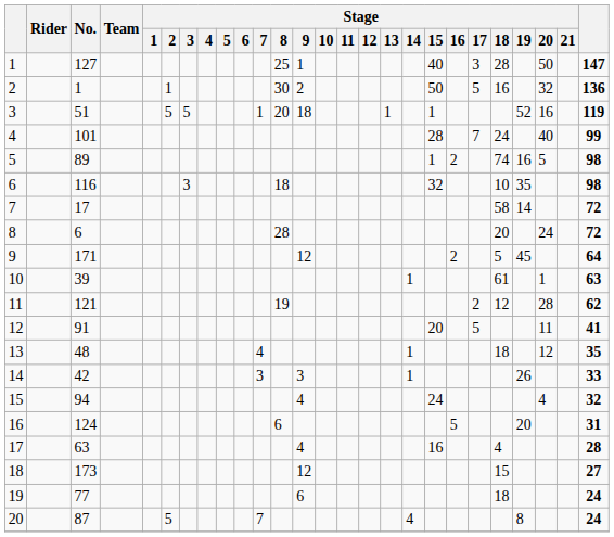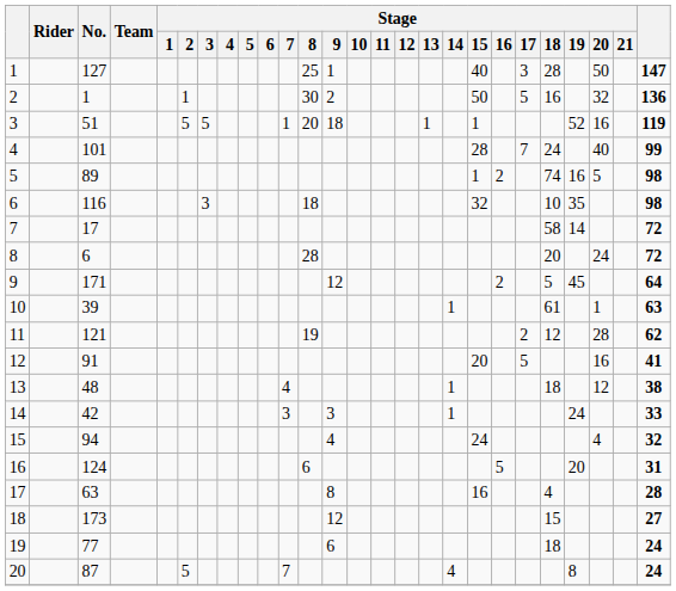row 14 | Stage / 20: 11 -> 16
row 15 | column 26: 35 -> 38
row 16 | Stage / 19: 26 -> 24
row 19 | Stage / 9: 4 -> 8
